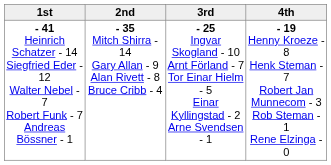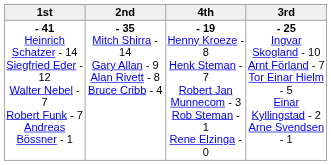columns swapped: 3rd <-> 4th
